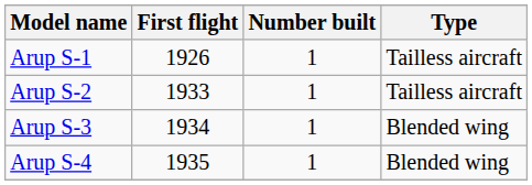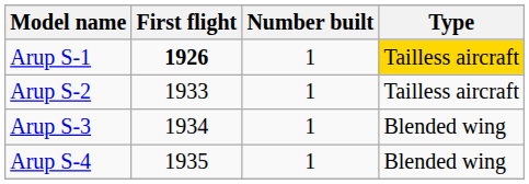Arup S-1 | First flight: normal -> bold
Arup S-1 | Type: no background -> gold background
